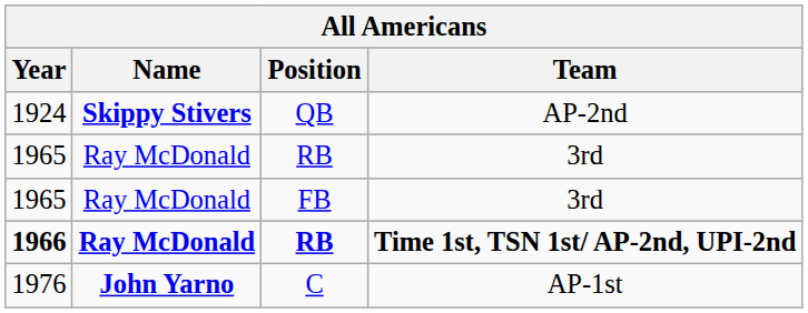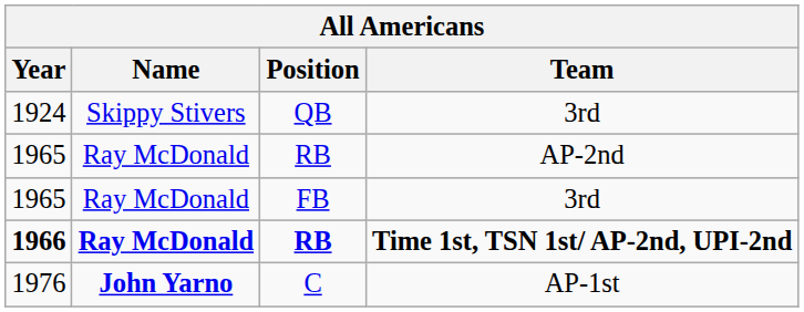1924 | Name: bold -> normal
1924 | Team: AP-2nd -> 3rd
1965 / RB | Team: 3rd -> AP-2nd
